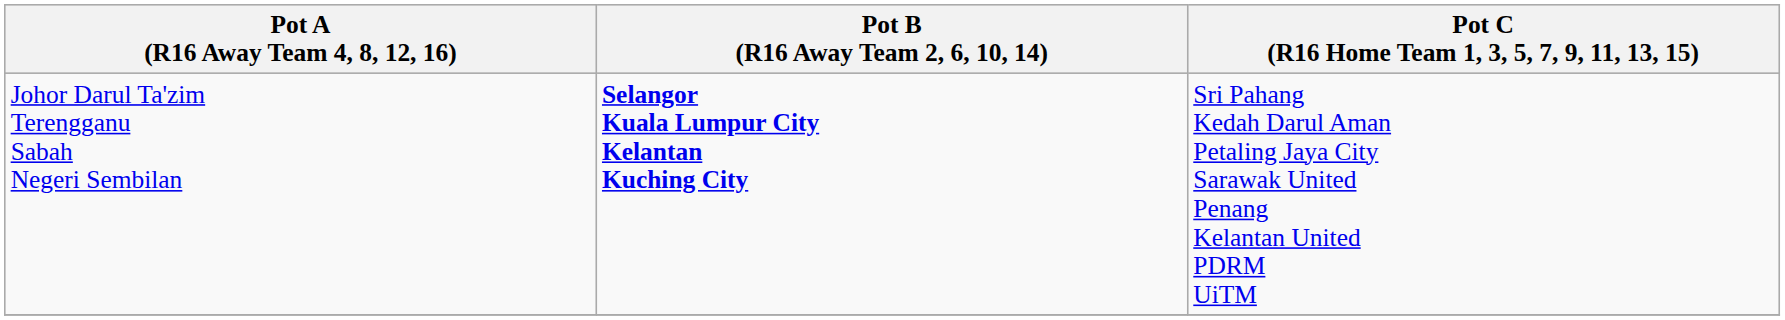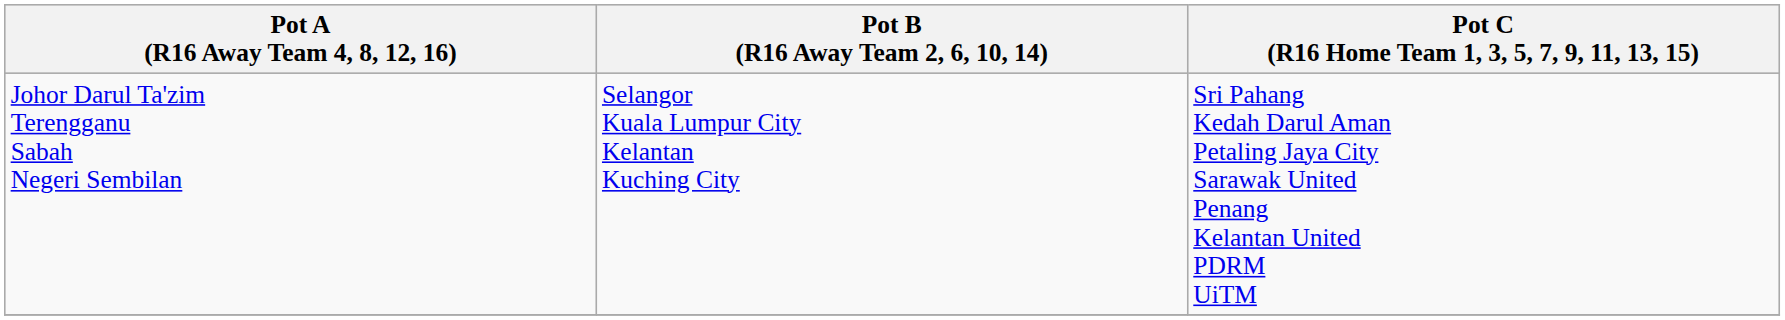Johor Darul Ta'zim Terengganu Sabah Negeri Sembilan | Pot B (R16 Away Team 2, 6, 10, 14): bold -> normal
